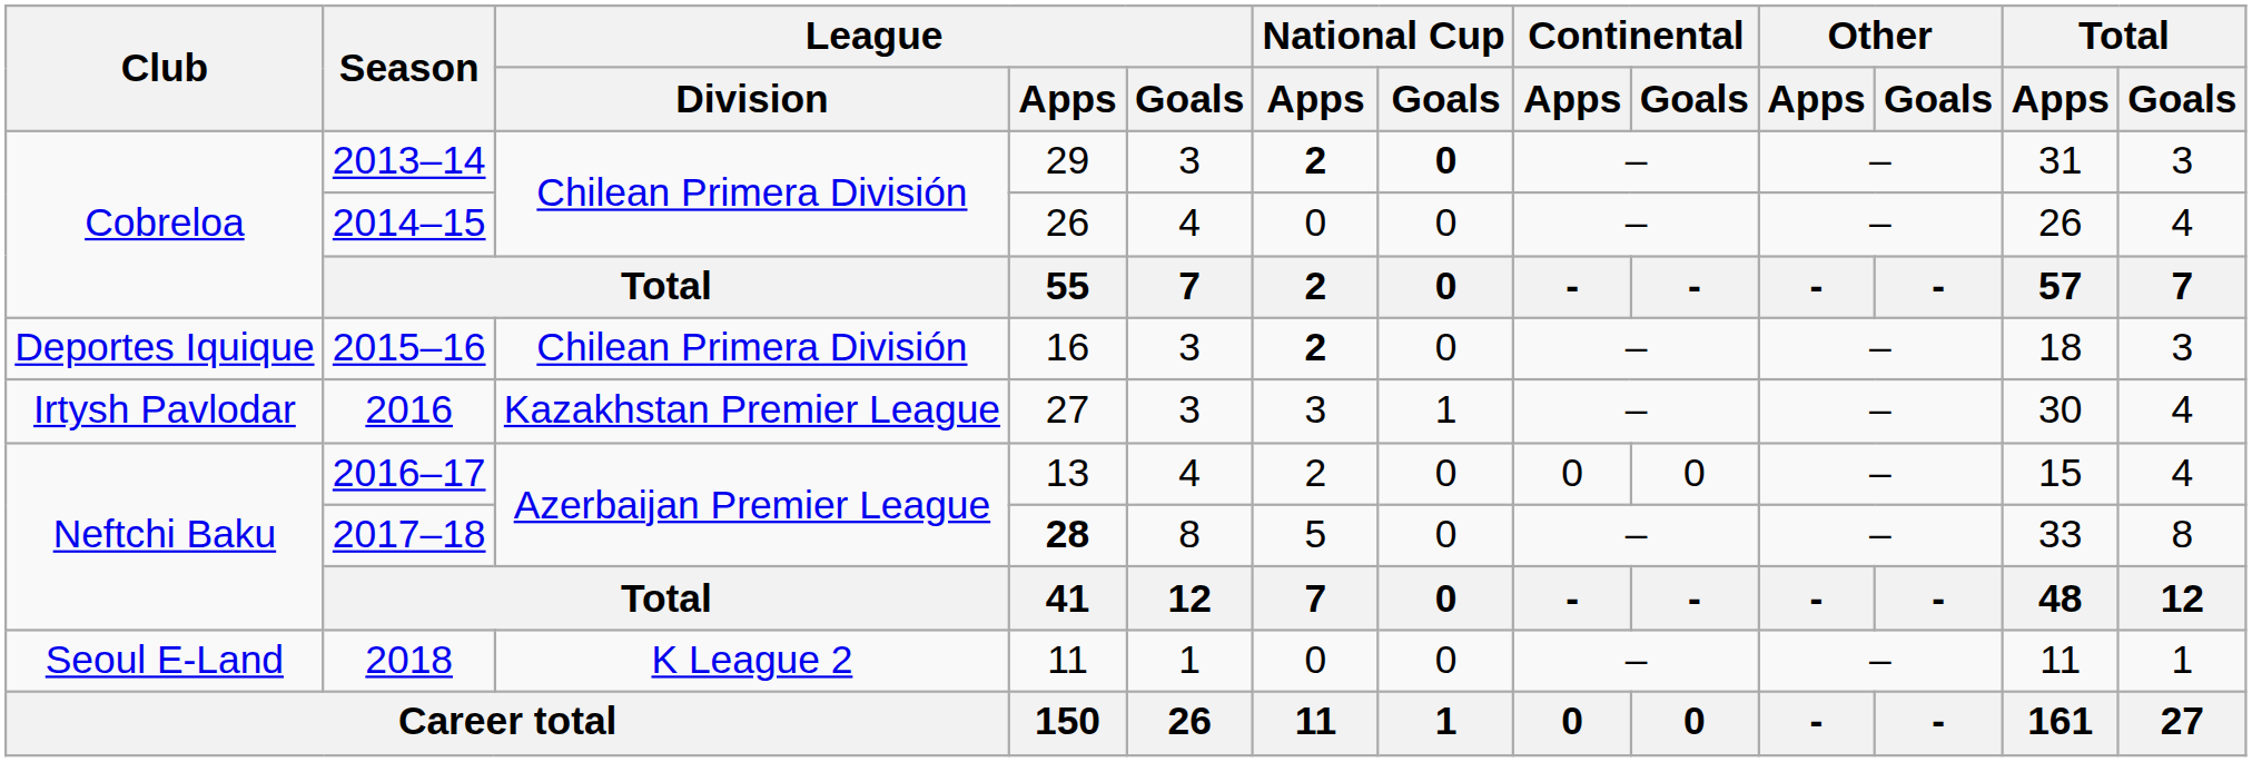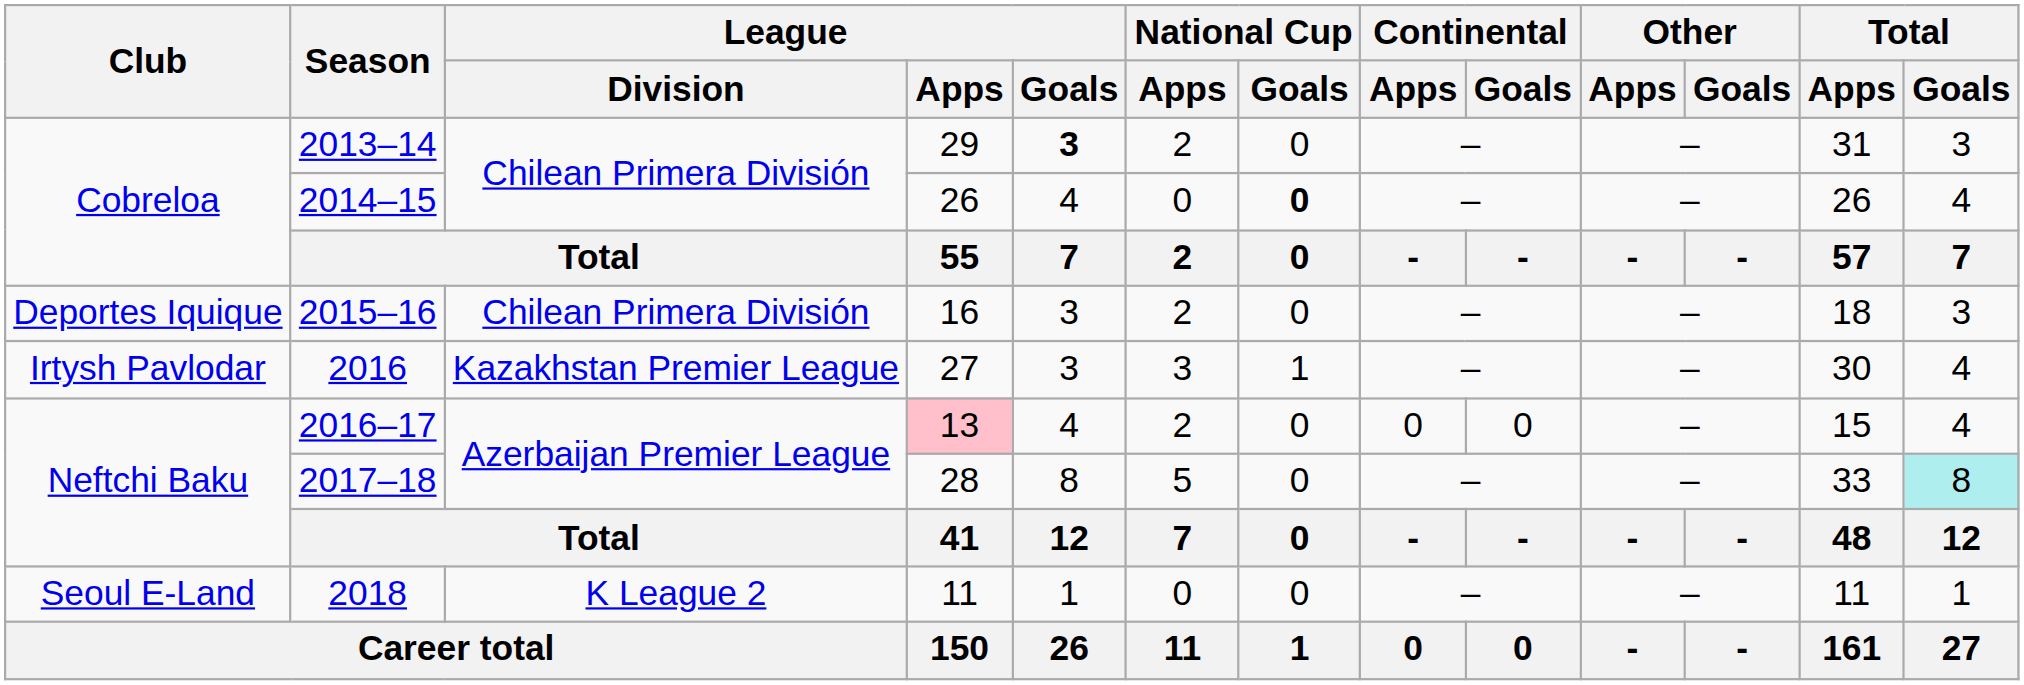2013–14 | League / Goals: normal -> bold
2013–14 | National Cup / Apps: bold -> normal
2013–14 | National Cup / Goals: bold -> normal
2014–15 | National Cup / Goals: normal -> bold
2015–16 | National Cup / Apps: bold -> normal
2016–17 | League / Apps: no background -> pink background
2017–18 | League / Apps: bold -> normal
2017–18 | Total / Goals: no background -> paleturquoise background
